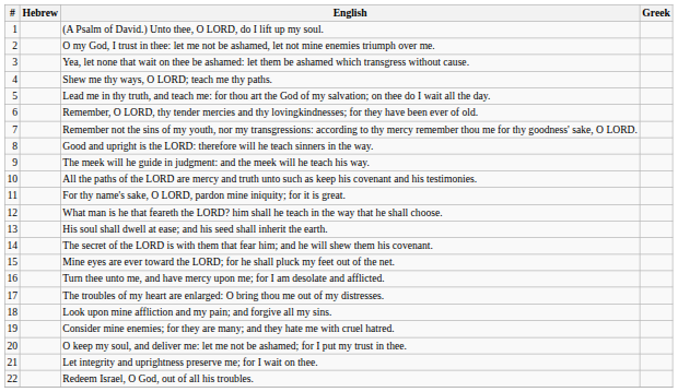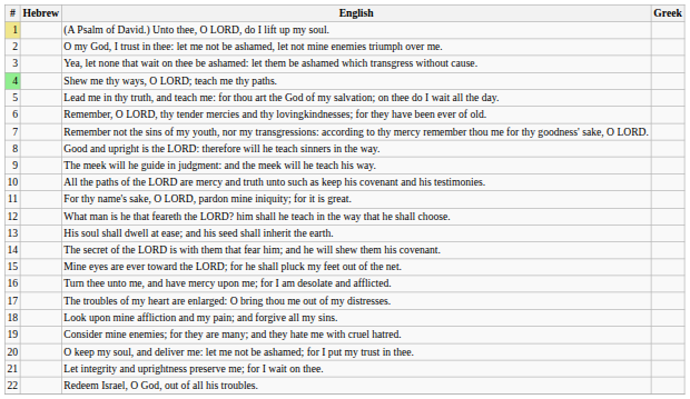(A Psalm of David.) Unto thee, O LORD, do I lift up my soul. | #: no background -> khaki background
Shew me thy ways, O LORD; teach me thy paths. | #: no background -> lightgreen background
